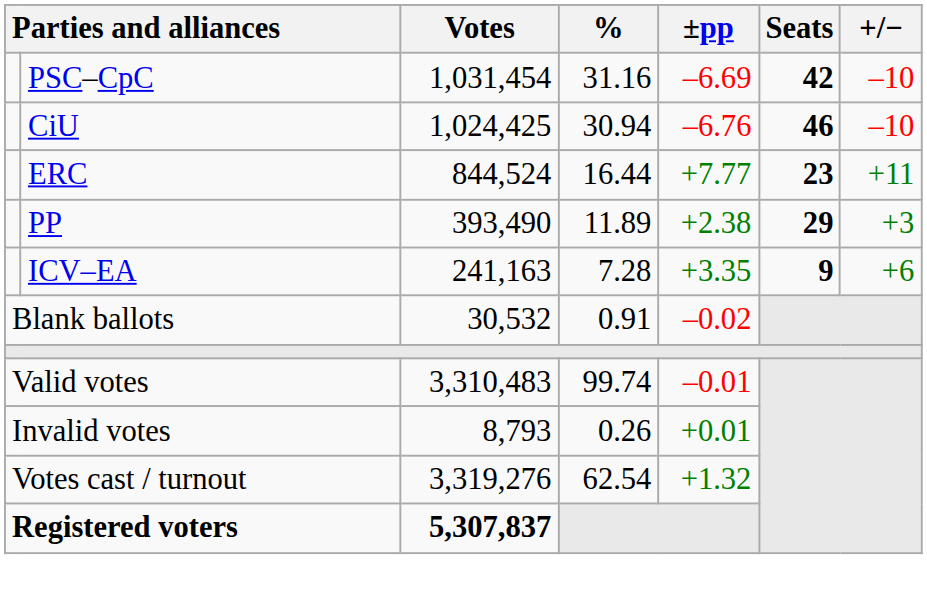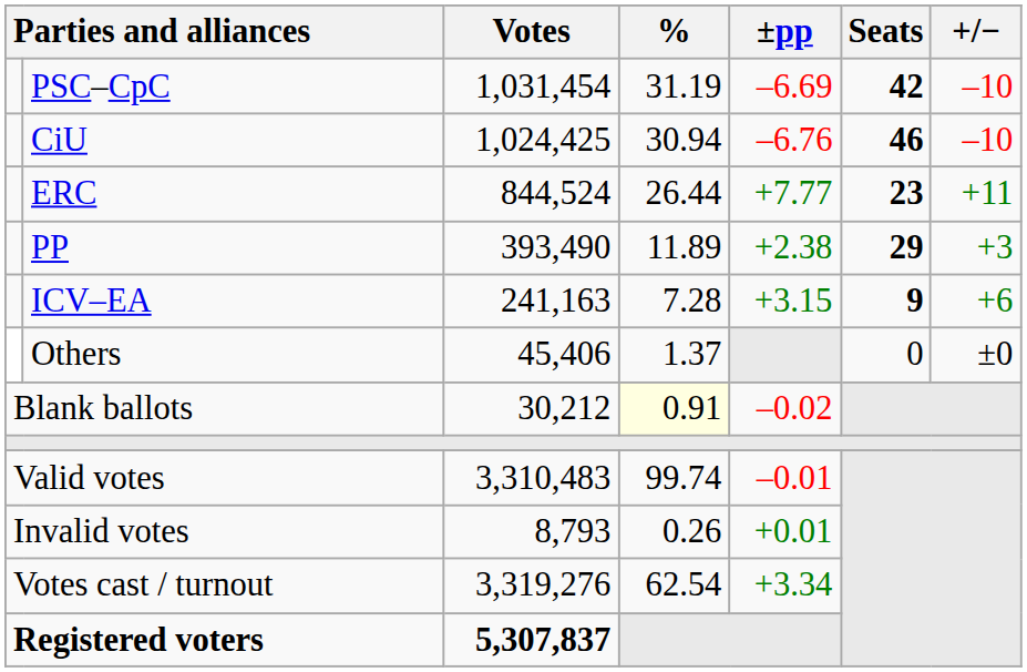PSC–CpC | %: 31.16 -> 31.19
ERC | %: 16.44 -> 26.44
ICV–EA | ±pp: +3.35 -> +3.15
+ row: Others | 45,406 | 1.37 | 0 | ±0
Blank ballots | Votes: 30,532 -> 30,212
Blank ballots | %: no background -> lightyellow background
Votes cast / turnout | ±pp: +1.32 -> +3.34
